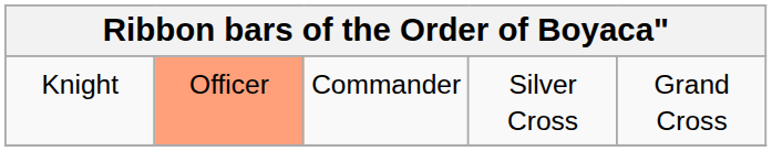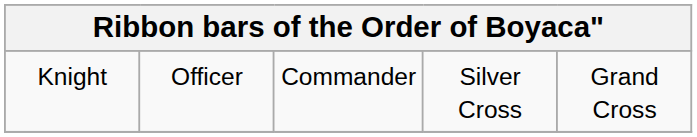Knight | column 2: lightsalmon background -> no background
